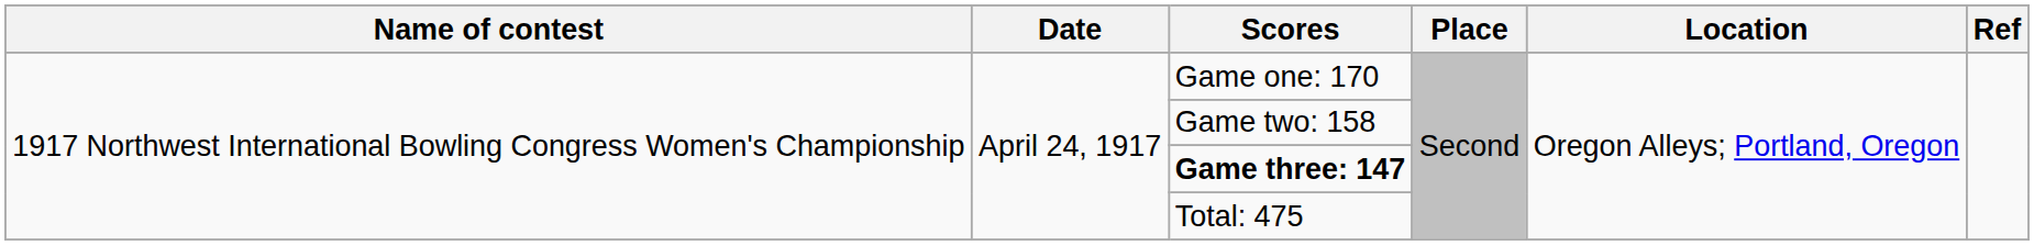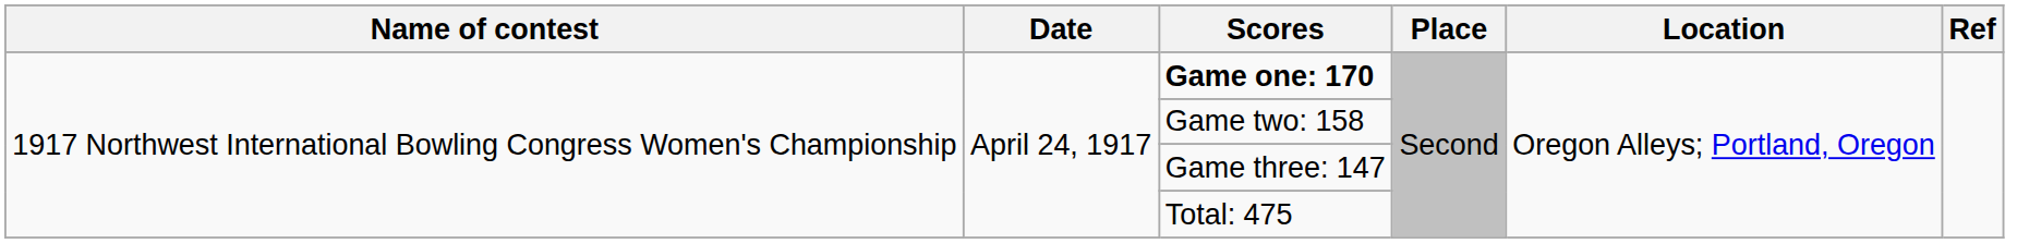Game one: 170 | Scores: normal -> bold
Game three: 147 | Scores: bold -> normal
